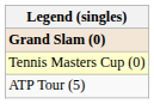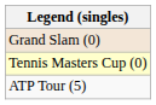row 2 | column 1: bold -> normal
